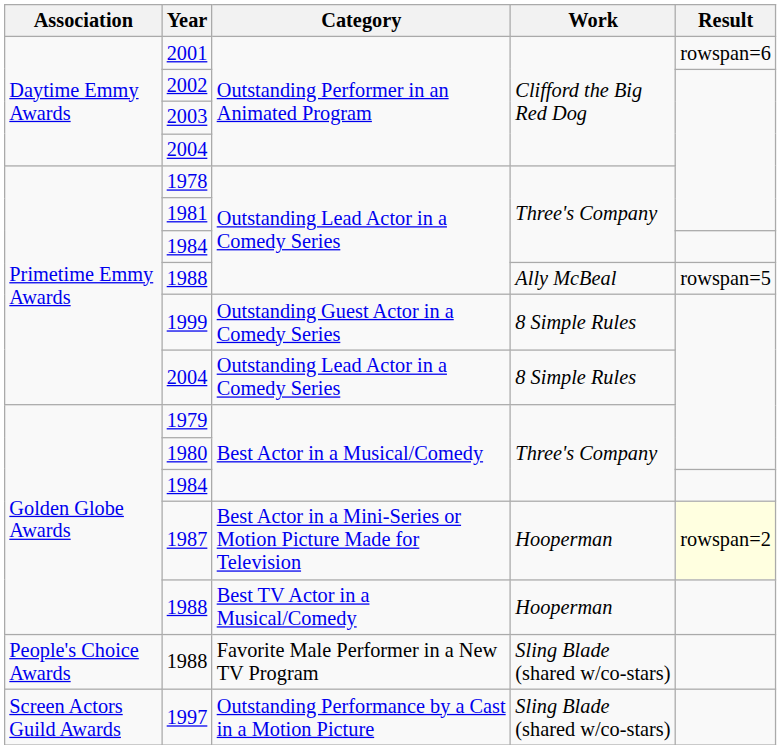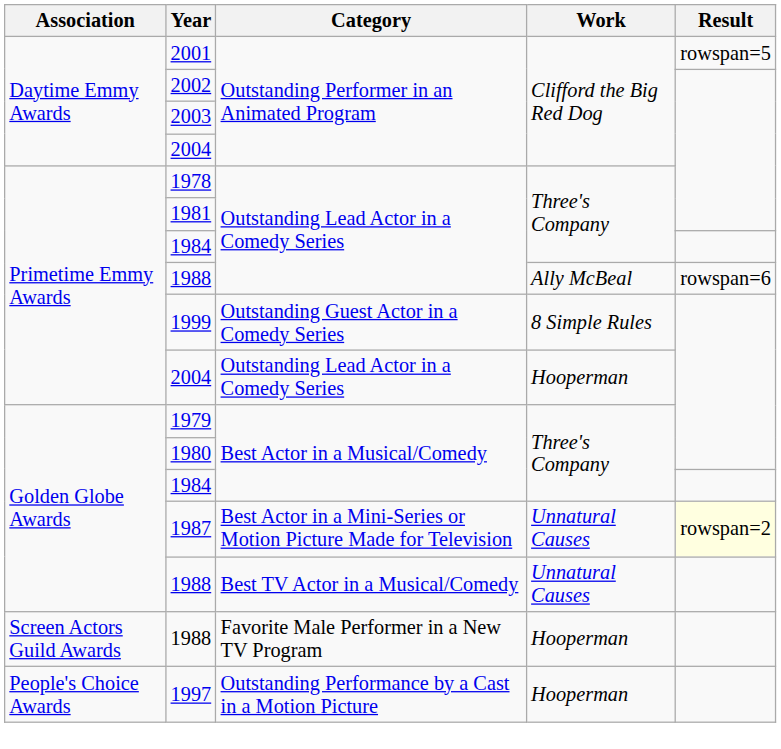2001 | Result: rowspan=6 -> rowspan=5
1988 / Outstanding Lead Actor in a Comedy Series | Result: rowspan=5 -> rowspan=6
2004 / Outstanding Lead Actor in a Comedy Series | Work: 8 Simple Rules -> Hooperman
1987 | Work: Hooperman -> Unnatural Causes
1988 / Best TV Actor in a Musical/Comedy | Work: Hooperman -> Unnatural Causes
1988 / Favorite Male Performer in a New TV Program | Association: People's Choice Awards -> Screen Actors Guild Awards
1988 / Favorite Male Performer in a New TV Program | Work: Sling Blade (shared w/co-stars) -> Hooperman
1997 | Association: Screen Actors Guild Awards -> People's Choice Awards
1997 | Work: Sling Blade (shared w/co-stars) -> Hooperman
